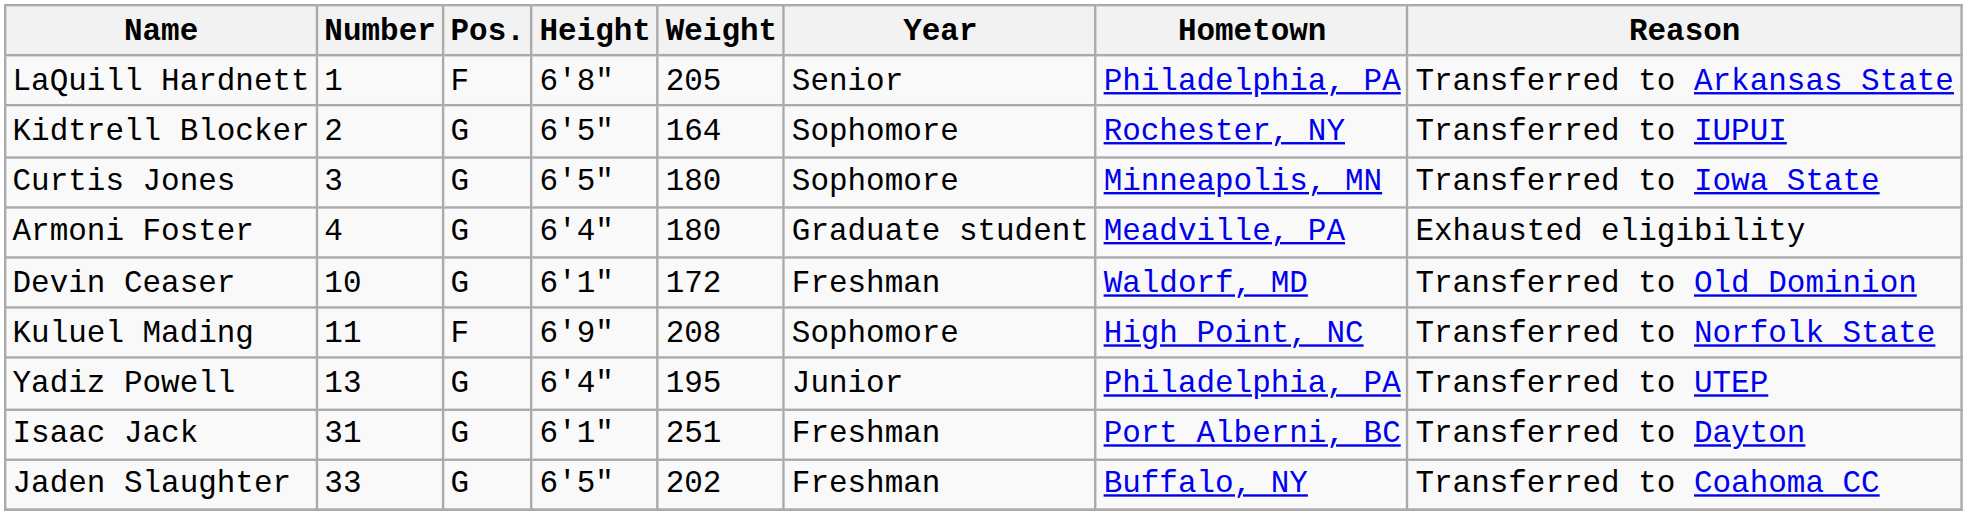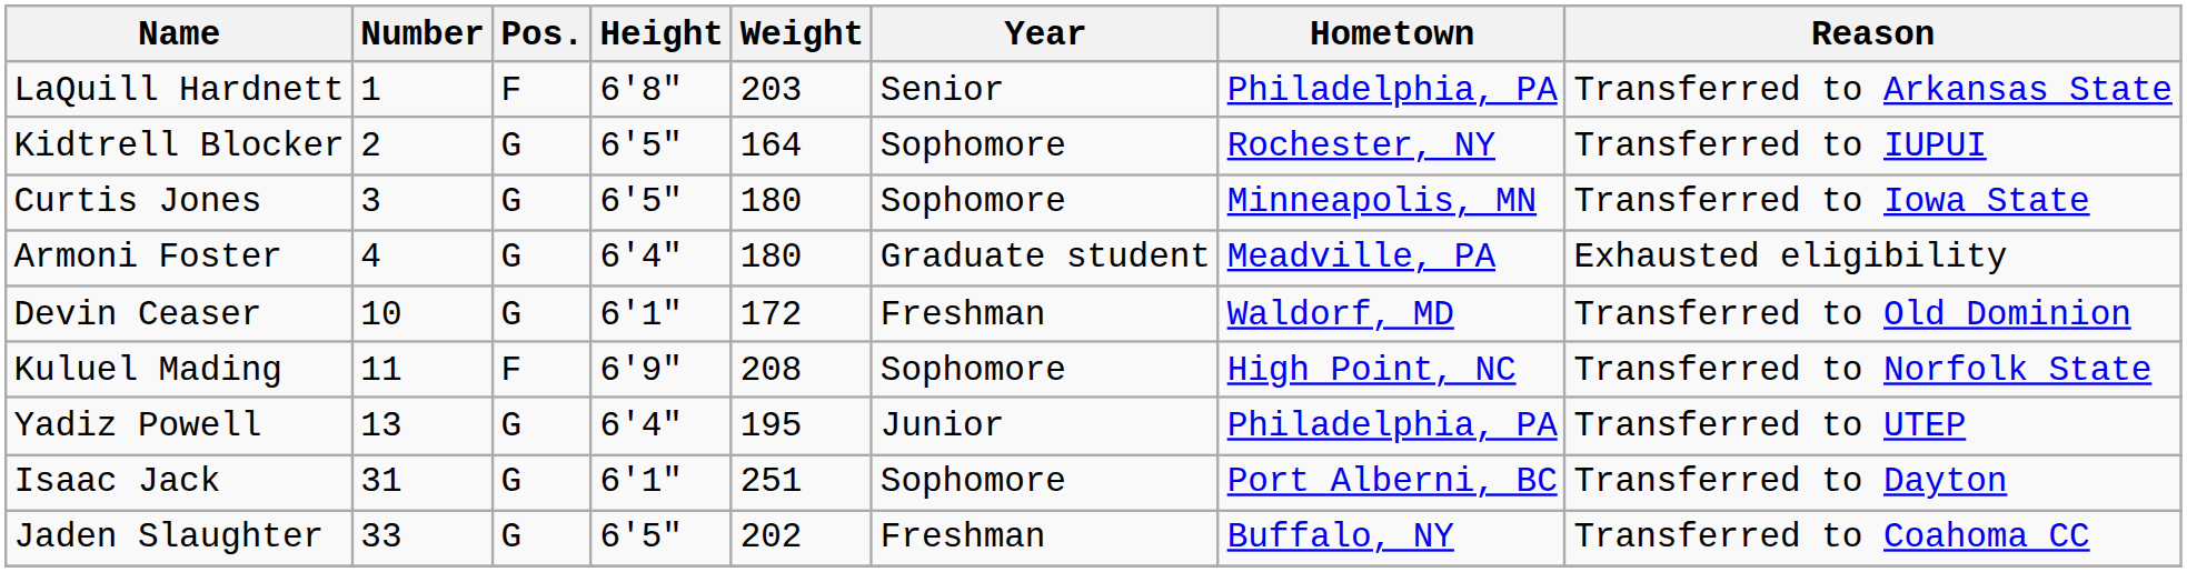LaQuill Hardnett | Weight: 205 -> 203
Isaac Jack | Year: Freshman -> Sophomore
